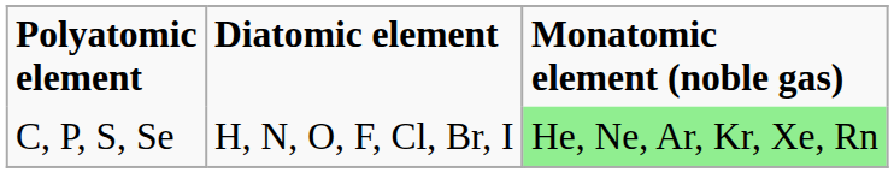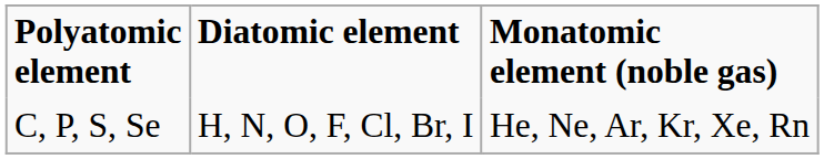C, P, S, Se | Monatomic element (noble gas): lightgreen background -> no background
